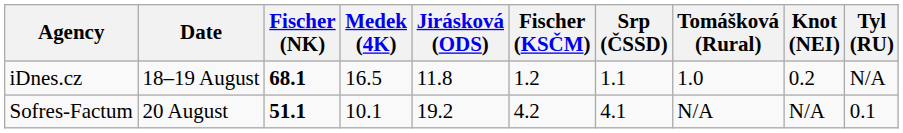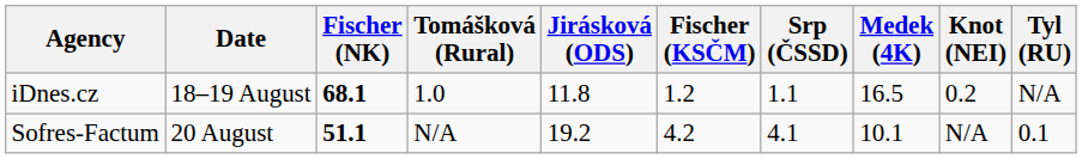columns swapped: Medek (4K) <-> Tomášková (Rural)
